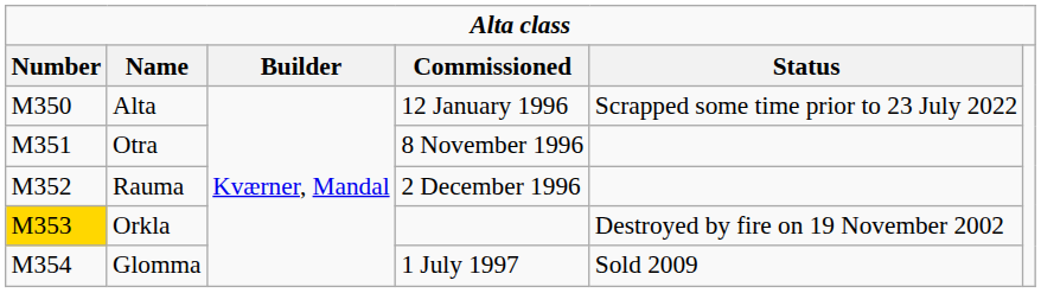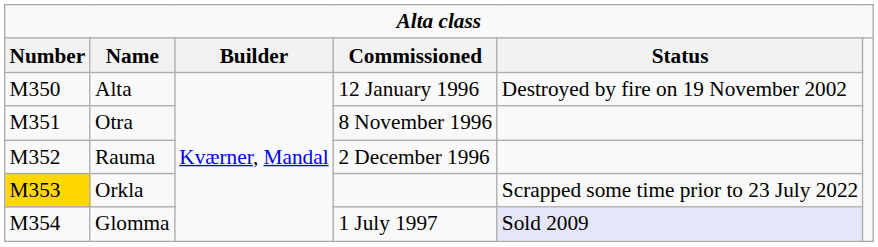Alta | column 5: Scrapped some time prior to 23 July 2022 -> Destroyed by fire on 19 November 2002
Orkla | column 5: Destroyed by fire on 19 November 2002 -> Scrapped some time prior to 23 July 2022
Glomma | column 5: no background -> lavender background
